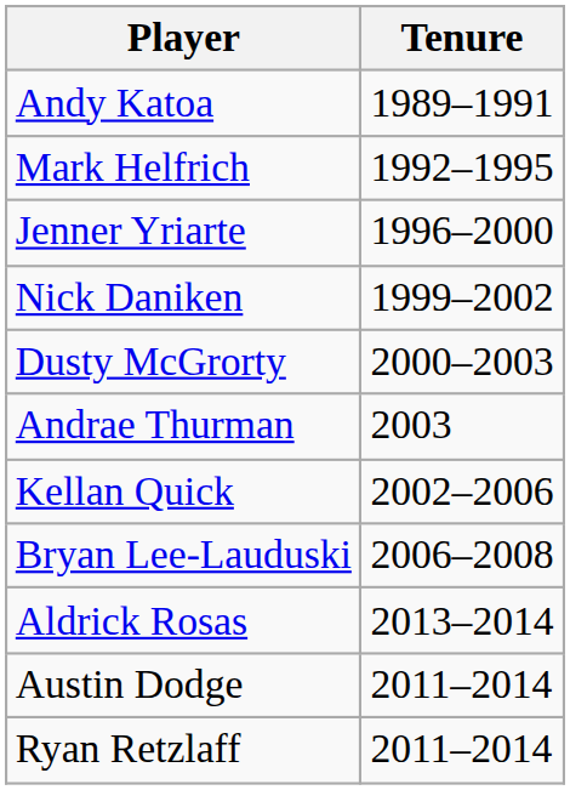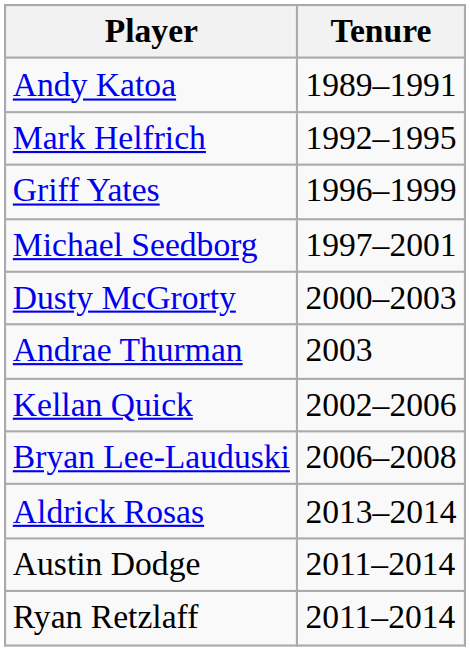+ row: Griff Yates | 1996–1999
- row: Jenner Yriarte | 1996–2000
+ row: Michael Seedborg | 1997–2001
- row: Nick Daniken | 1999–2002
